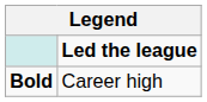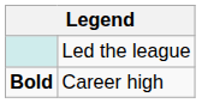row 2 | column 2: bold -> normal
